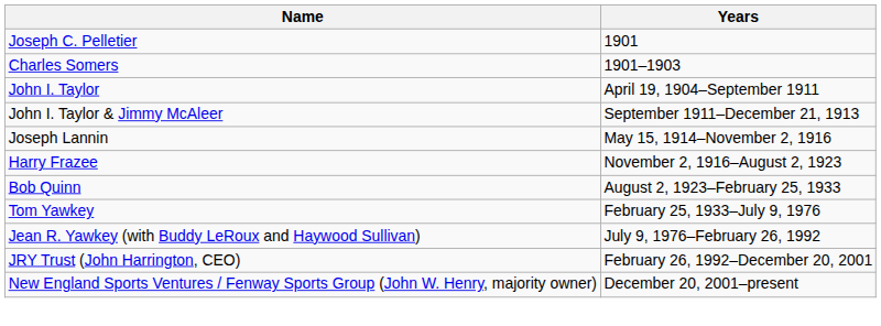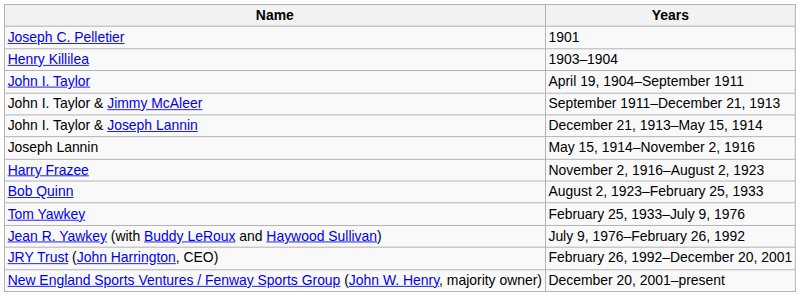- row: Charles Somers | 1901–1903
+ row: Henry Killilea | 1903–1904
+ row: John I. Taylor & Joseph Lannin | December 21, 1913–May 15, 1914
